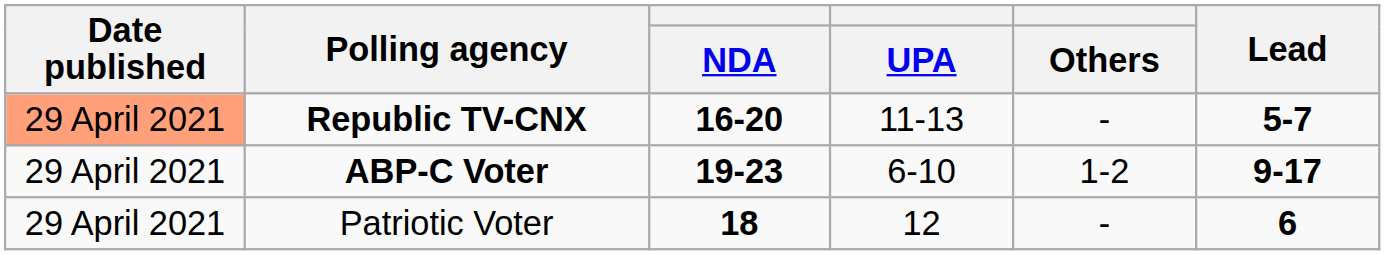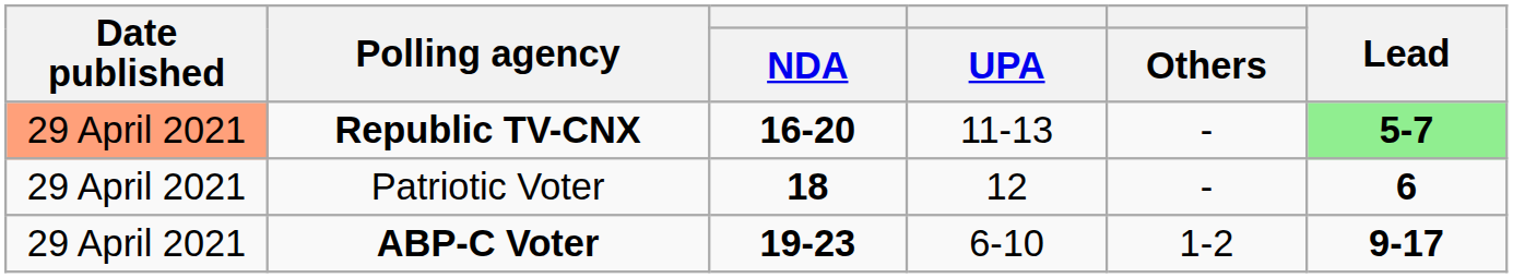Republic TV-CNX | Lead: no background -> lightgreen background
rows swapped: Patriotic Voter <-> ABP-C Voter
